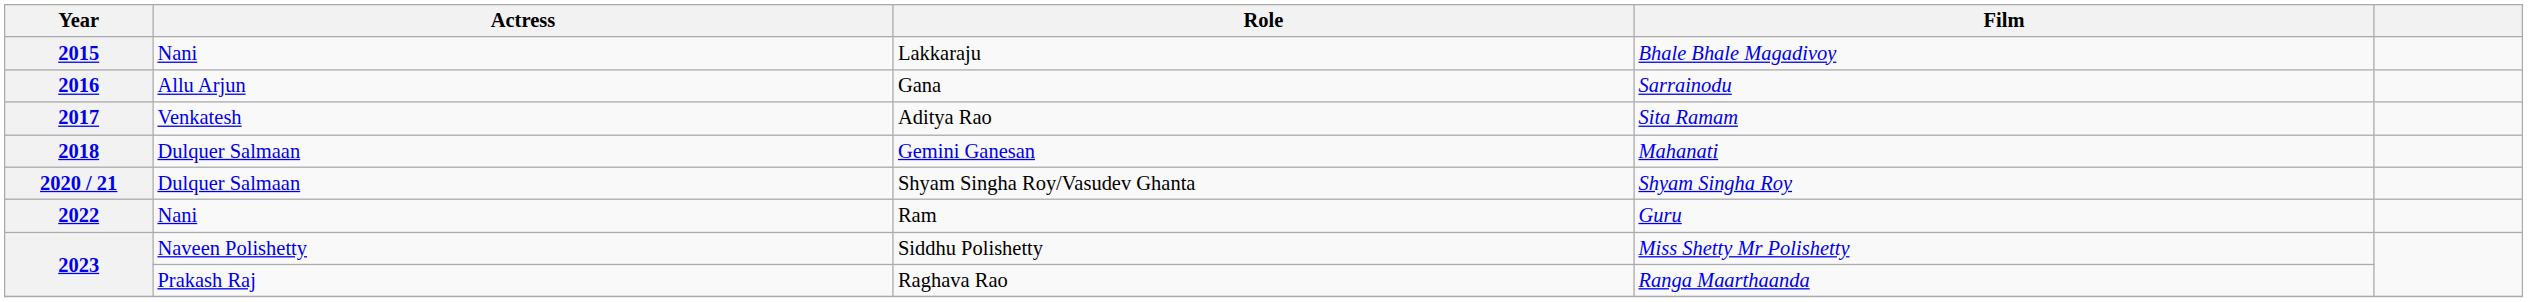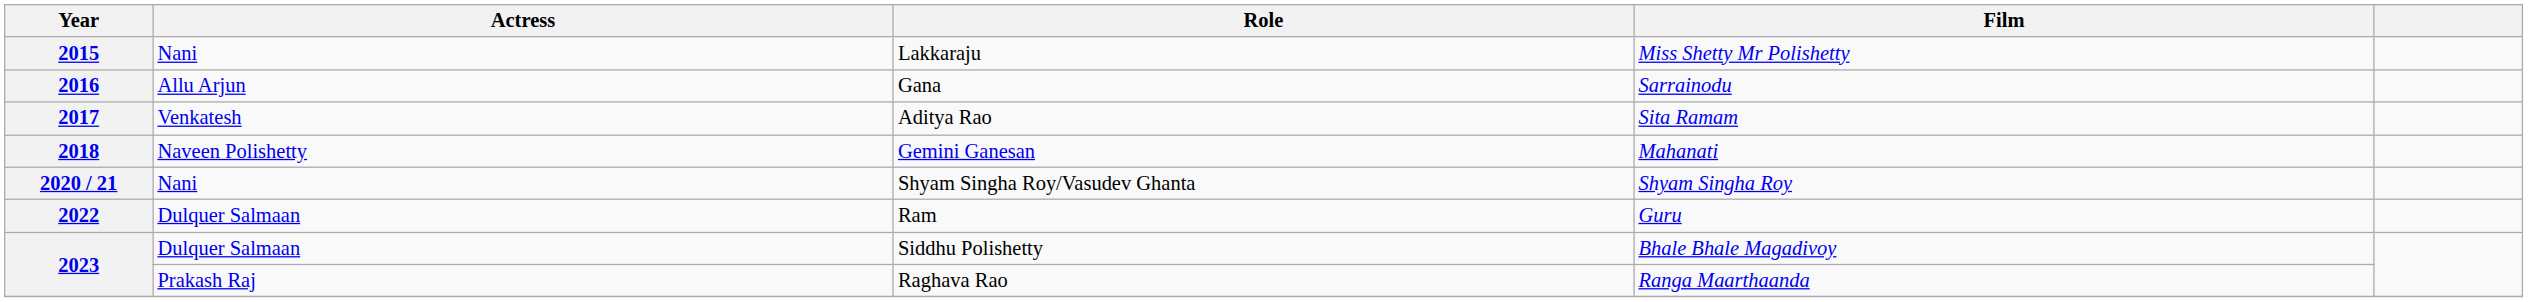Lakkaraju | Film: Bhale Bhale Magadivoy -> Miss Shetty Mr Polishetty
Gemini Ganesan | Actress: Dulquer Salmaan -> Naveen Polishetty
Shyam Singha Roy/Vasudev Ghanta | Actress: Dulquer Salmaan -> Nani
Ram | Actress: Nani -> Dulquer Salmaan
Siddhu Polishetty | Actress: Naveen Polishetty -> Dulquer Salmaan
Siddhu Polishetty | Film: Miss Shetty Mr Polishetty -> Bhale Bhale Magadivoy
